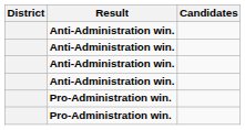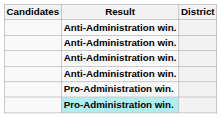columns swapped: District <-> Candidates
row 7 | Result: no background -> paleturquoise background
